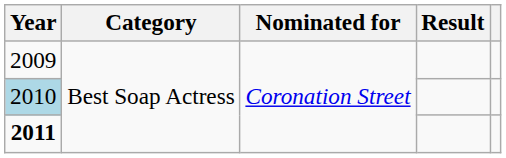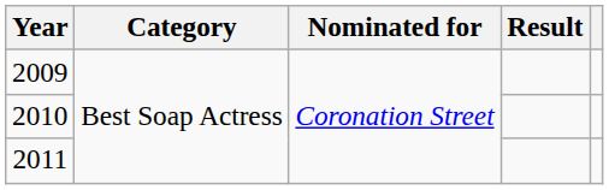2010 | Year: lightblue background -> no background
2011 | Year: bold -> normal
